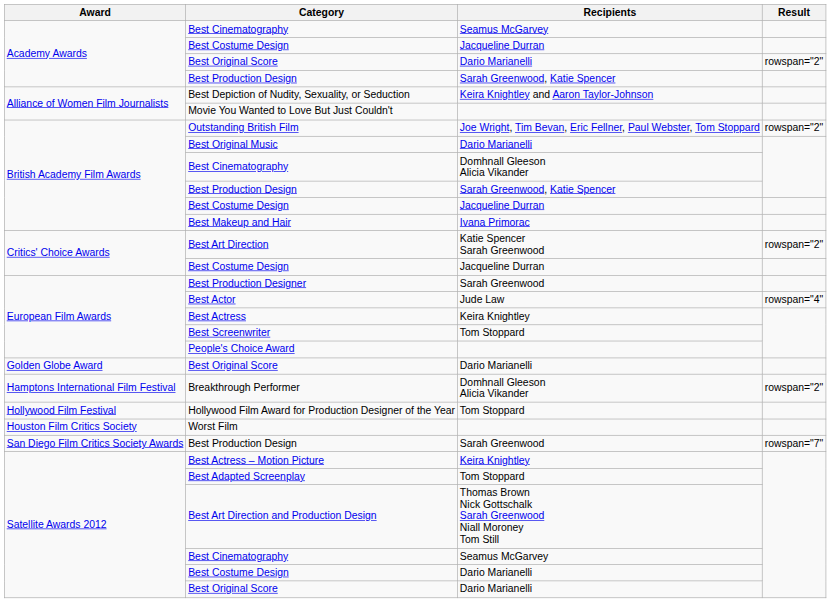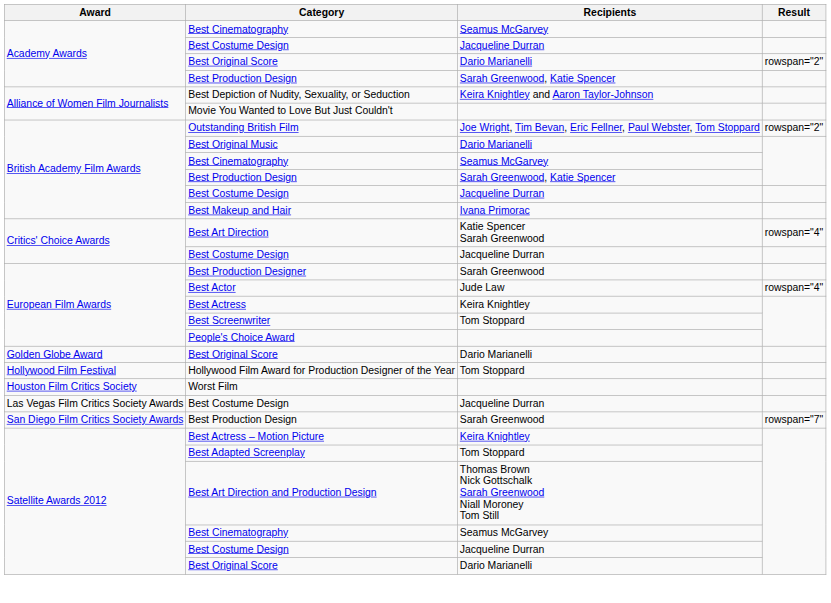British Academy Film Awards / Best Cinematography | Recipients: Domhnall Gleeson Alicia Vikander -> Seamus McGarvey
Best Art Direction | Result: rowspan="2" -> rowspan="4"
- row: Hamptons International Film Festival | Breakthrough Performer | Domhnall Gleeson Alicia Vikander | rowspan="2"
+ row: Las Vegas Film Critics Society Awards | Best Costume Design | Jacqueline Durran
Satellite Awards 2012 / Best Costume Design | Recipients: Dario Marianelli -> Jacqueline Durran
